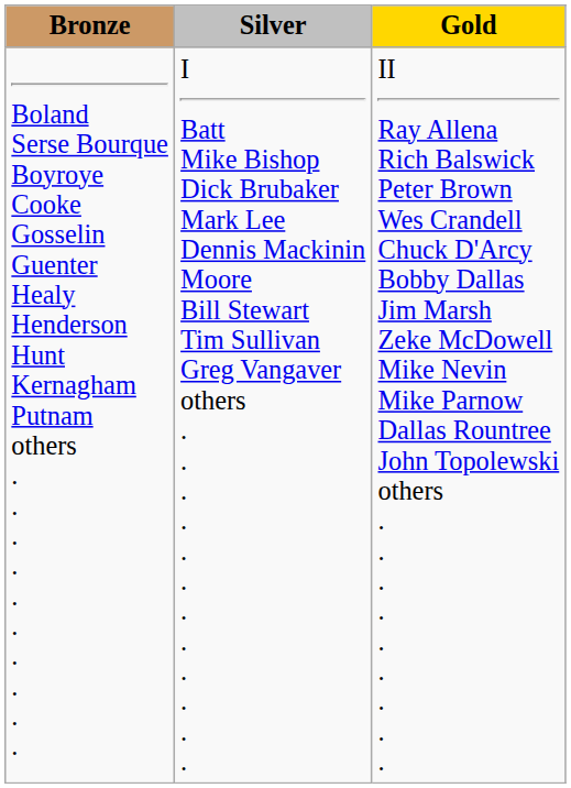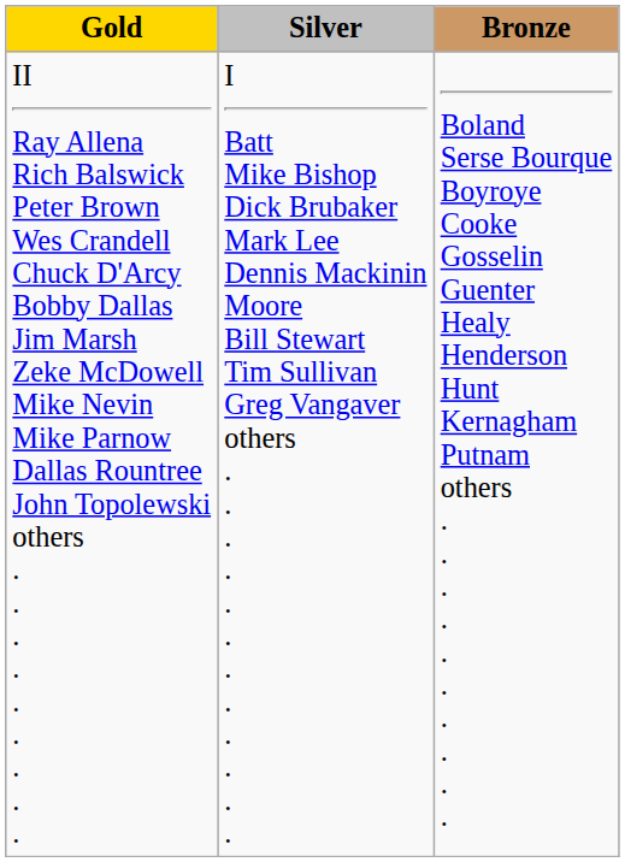columns swapped: Gold <-> Bronze
